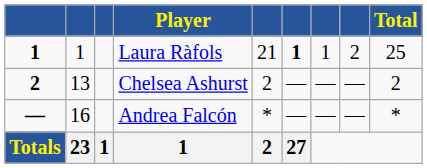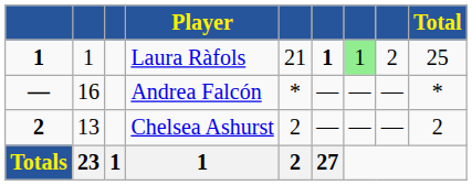Laura Ràfols | column 7: no background -> lightgreen background
rows swapped: Chelsea Ashurst <-> Andrea Falcón
